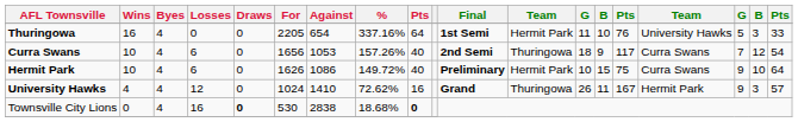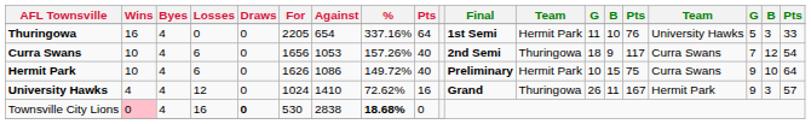Townsville City Lions | Wins: no background -> pink background
Townsville City Lions | %: normal -> bold
Townsville City Lions | column 9: bold -> normal
